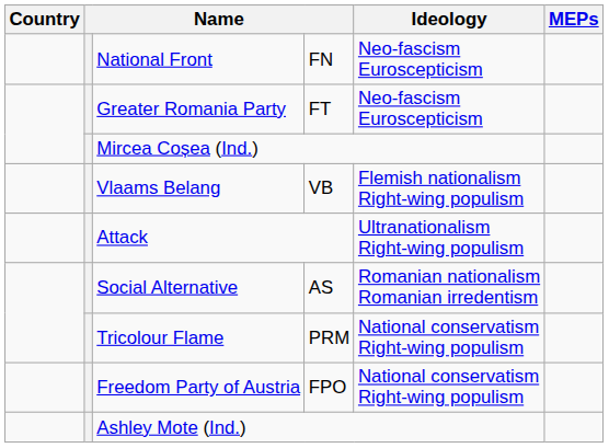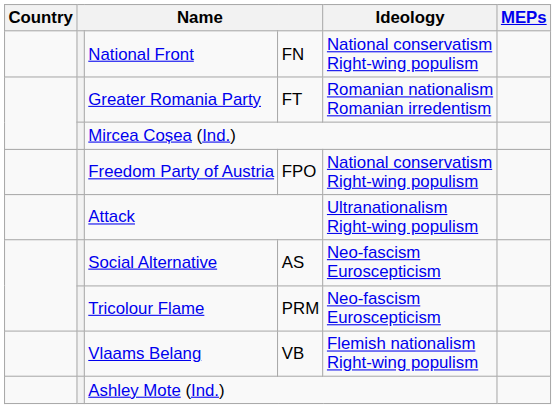National Front | Ideology: Neo-fascism Euroscepticism -> National conservatism Right-wing populism
Greater Romania Party | Ideology: Neo-fascism Euroscepticism -> Romanian nationalism Romanian irredentism
rows swapped: Vlaams Belang <-> Freedom Party of Austria
Social Alternative | Ideology: Romanian nationalism Romanian irredentism -> Neo-fascism Euroscepticism
Tricolour Flame | Ideology: National conservatism Right-wing populism -> Neo-fascism Euroscepticism
